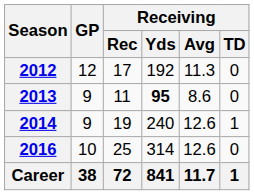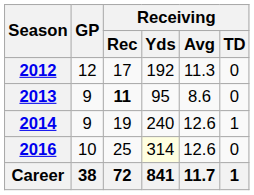2013 | Receiving / Rec: normal -> bold
2013 | Receiving / Yds: bold -> normal
2016 | Receiving / Yds: no background -> lightyellow background
